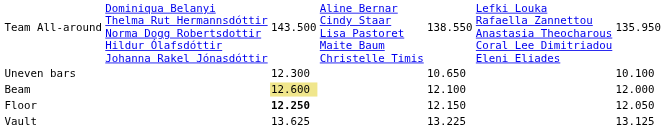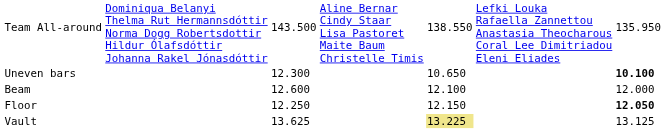Uneven bars | column 7: normal -> bold
Beam | column 3: khaki background -> no background
Floor | column 3: bold -> normal
Floor | column 7: normal -> bold
Vault | column 5: no background -> khaki background
